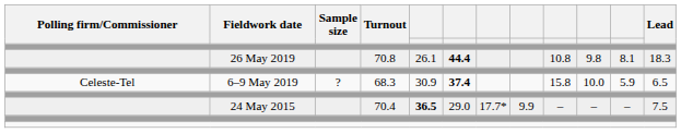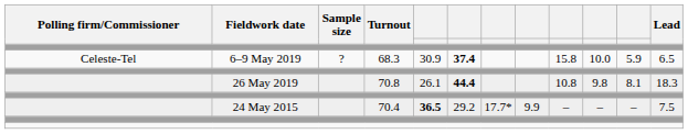rows swapped: 26 May 2019 <-> 6–9 May 2019
24 May 2015 | column 6: 29.0 -> 29.2
